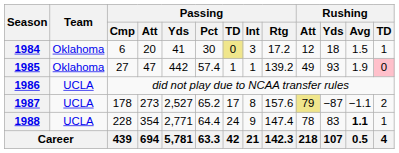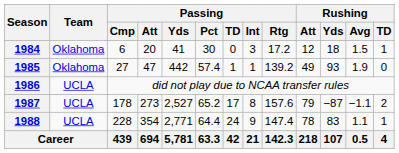1984 | Passing / TD: khaki background -> no background
1985 | Rushing / TD: pink background -> no background
1987 | Rushing / Att: khaki background -> no background
1988 | Rushing / Avg: bold -> normal
